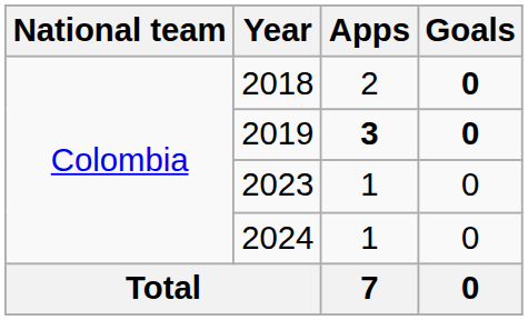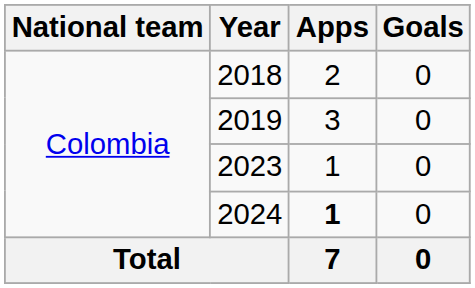2018 | Goals: bold -> normal
2019 | Apps: bold -> normal
2019 | Goals: bold -> normal
2024 | Apps: normal -> bold
